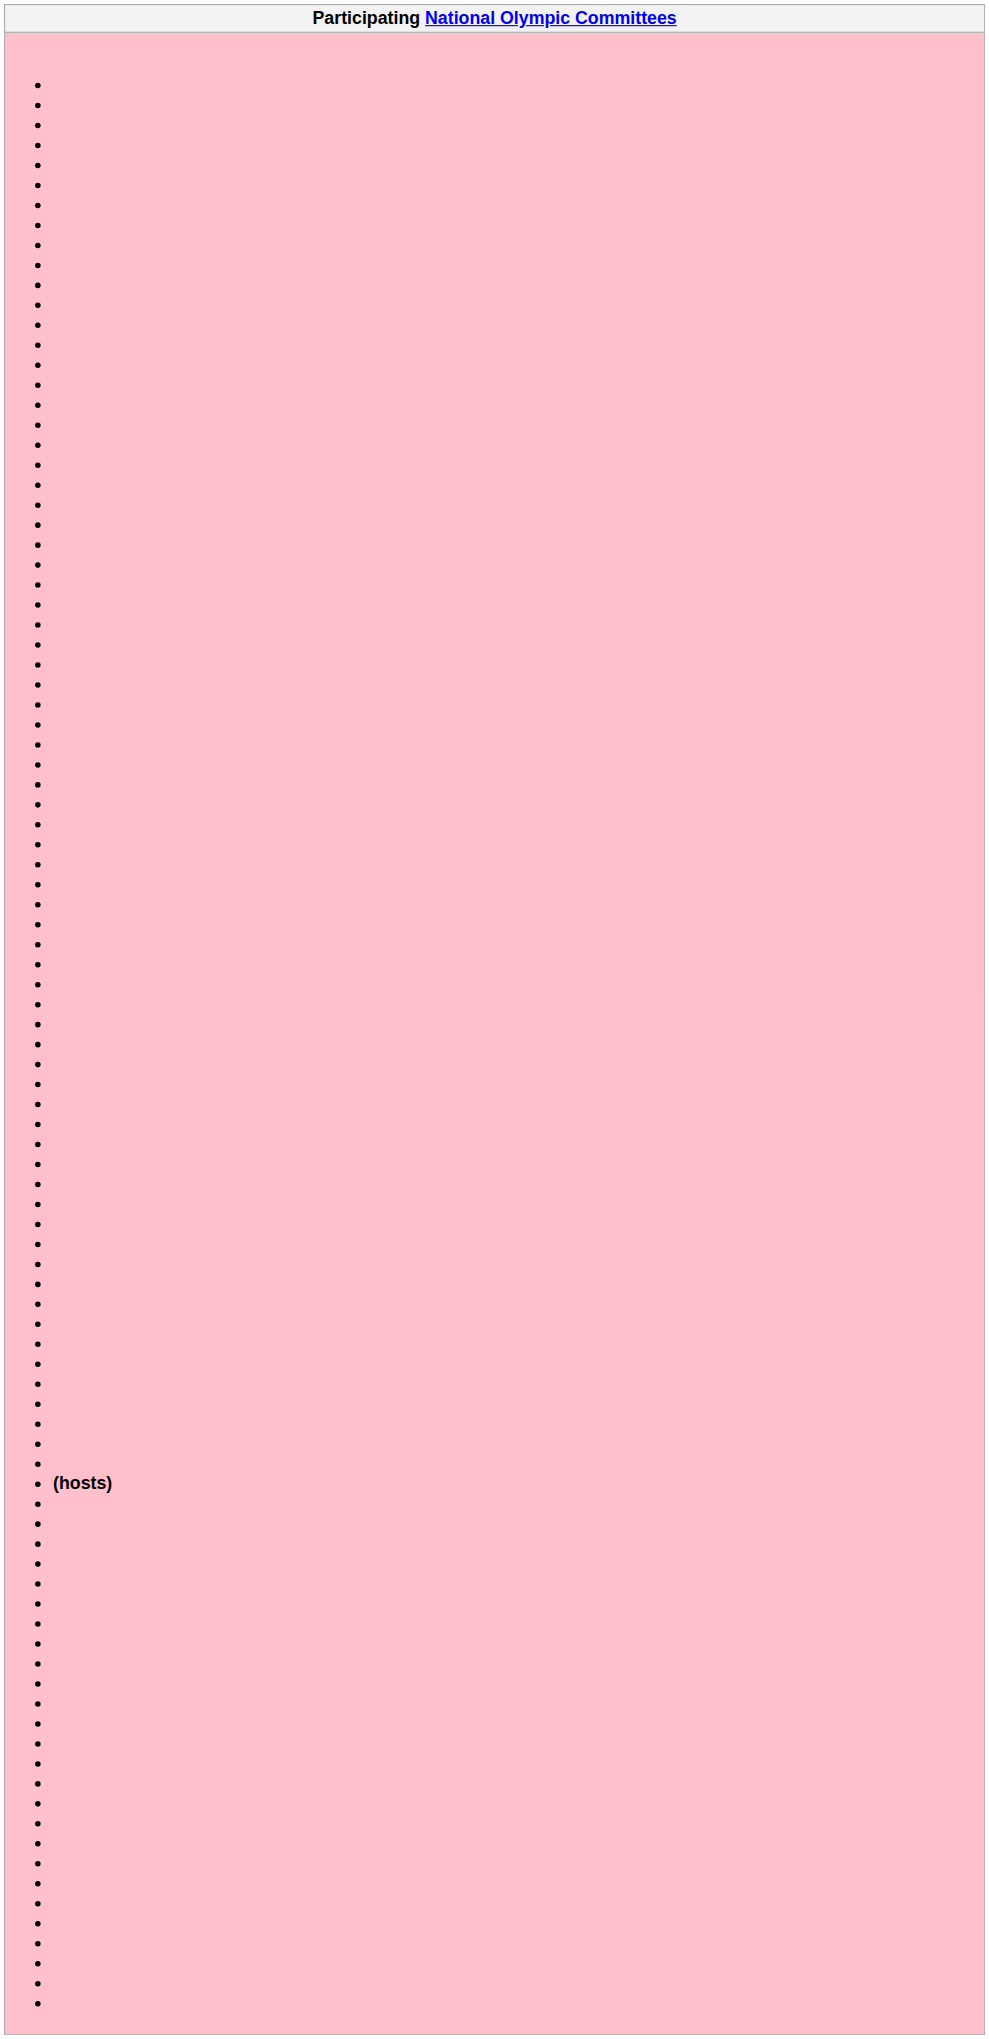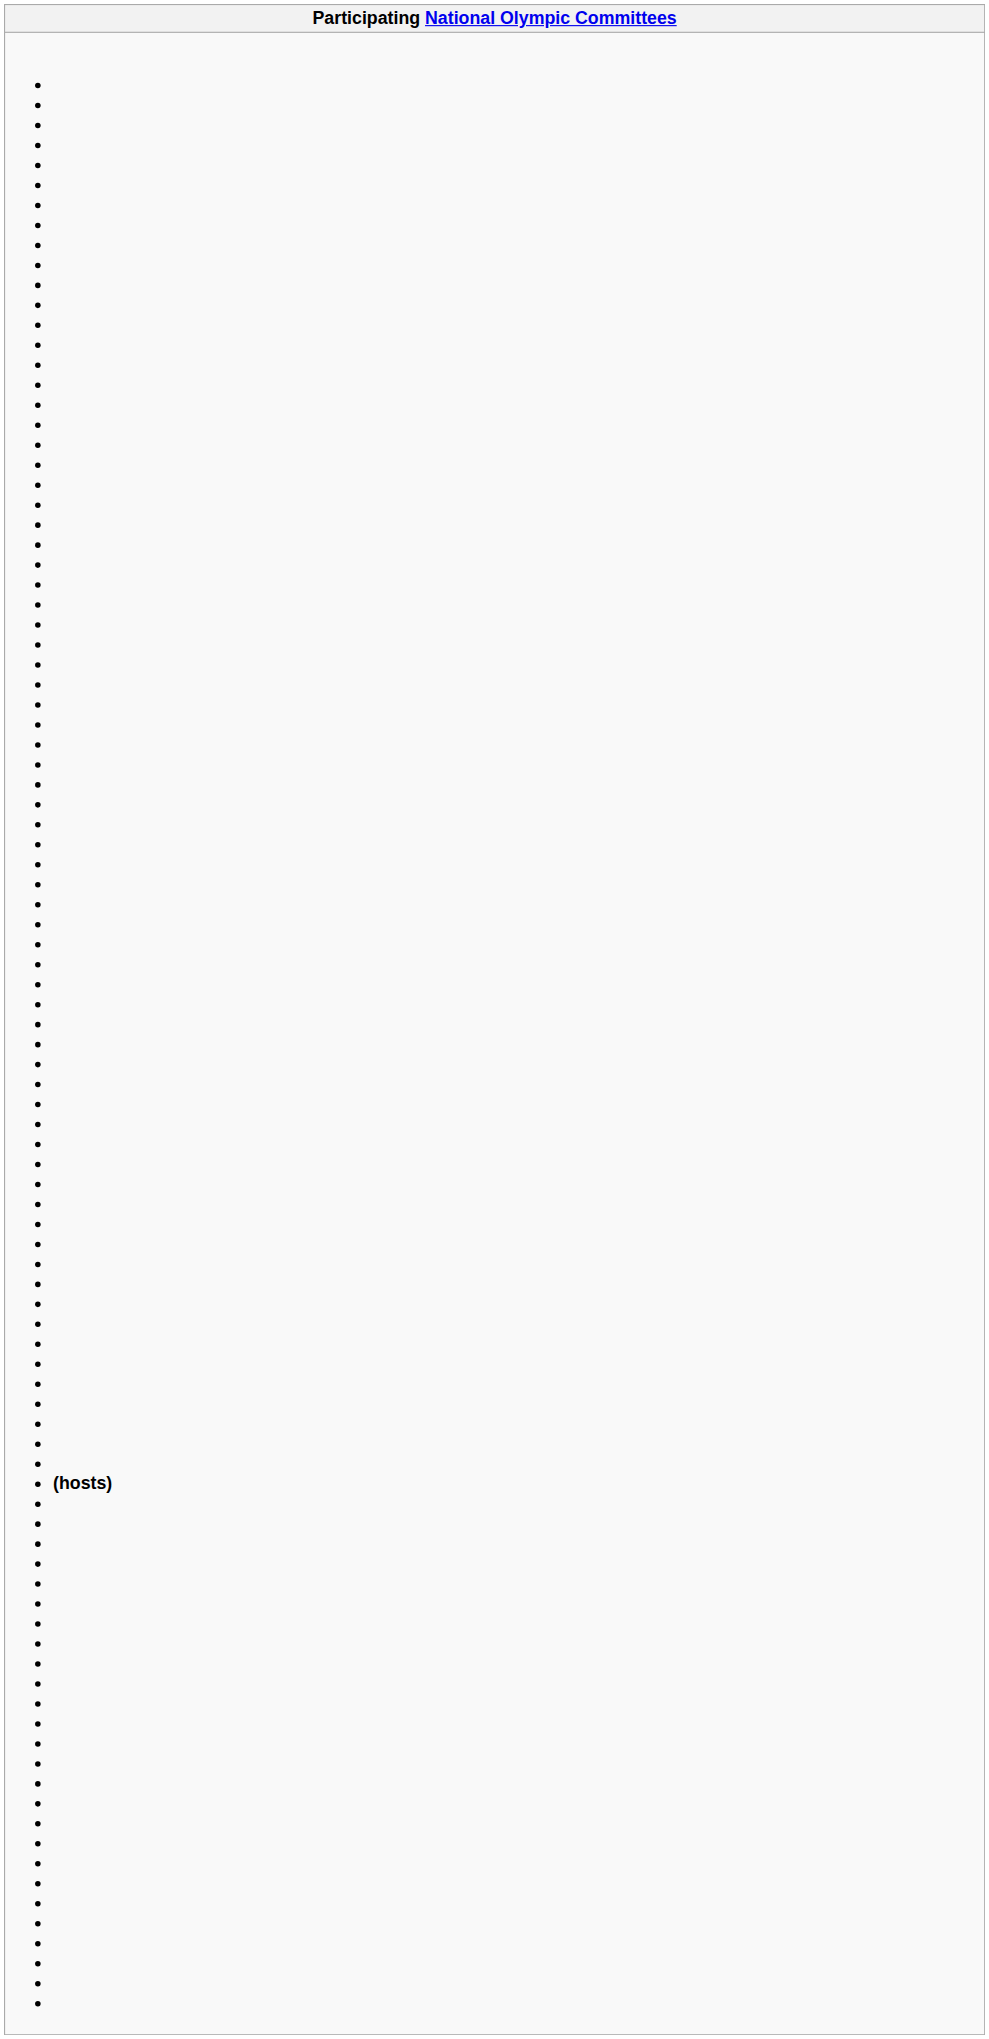row 2 | column 1: pink background -> no background
